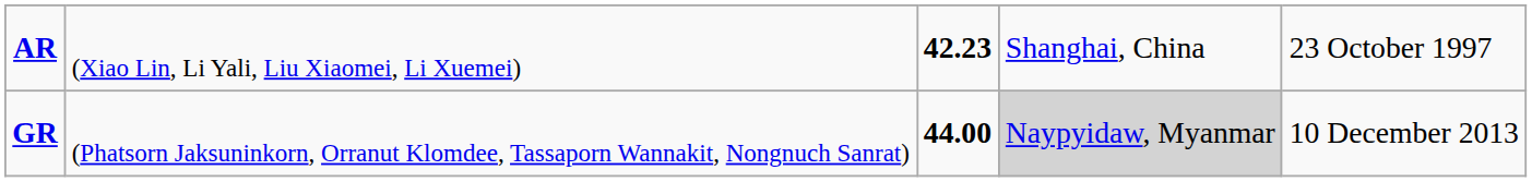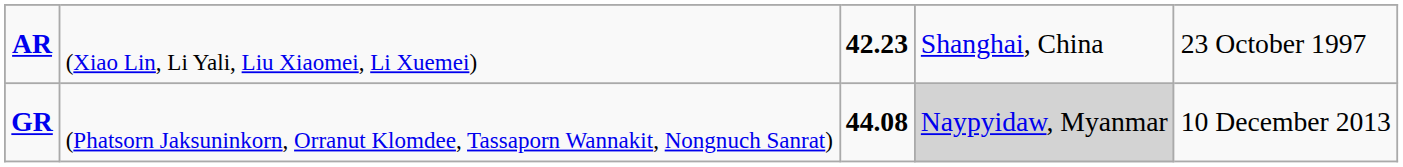GR | column 3: 44.00 -> 44.08
